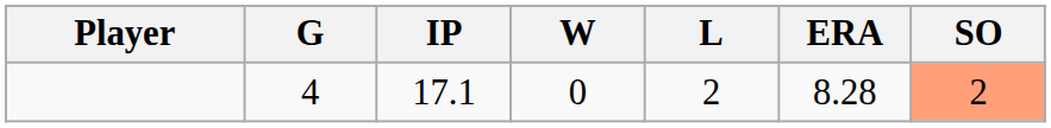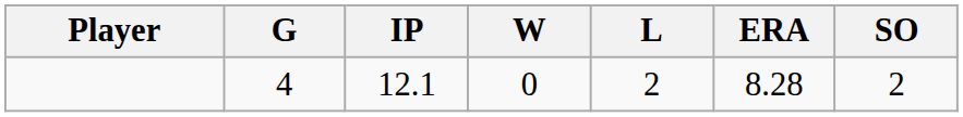row 2 | IP: 17.1 -> 12.1
row 2 | SO: lightsalmon background -> no background
